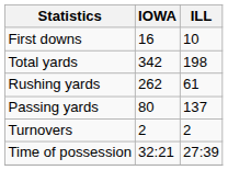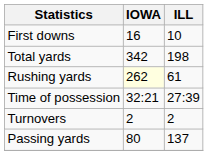Rushing yards | IOWA: no background -> lightyellow background
rows swapped: Passing yards <-> Time of possession
